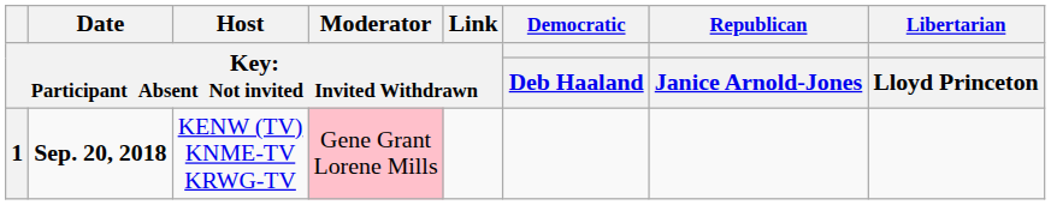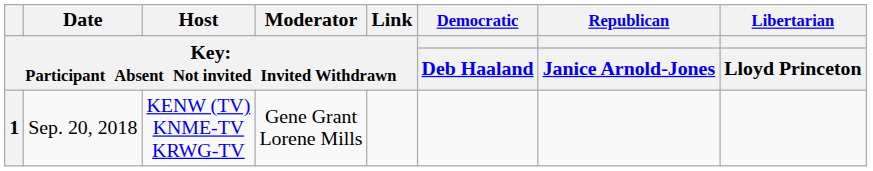1 | column 2: bold -> normal
1 | column 4: pink background -> no background
